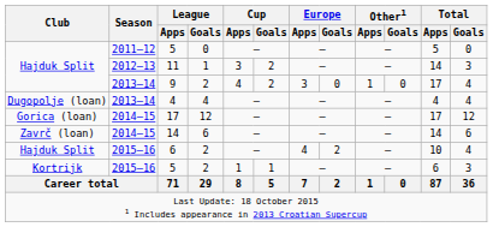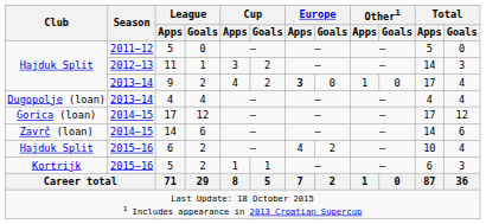9 | Europe / Apps: normal -> bold
